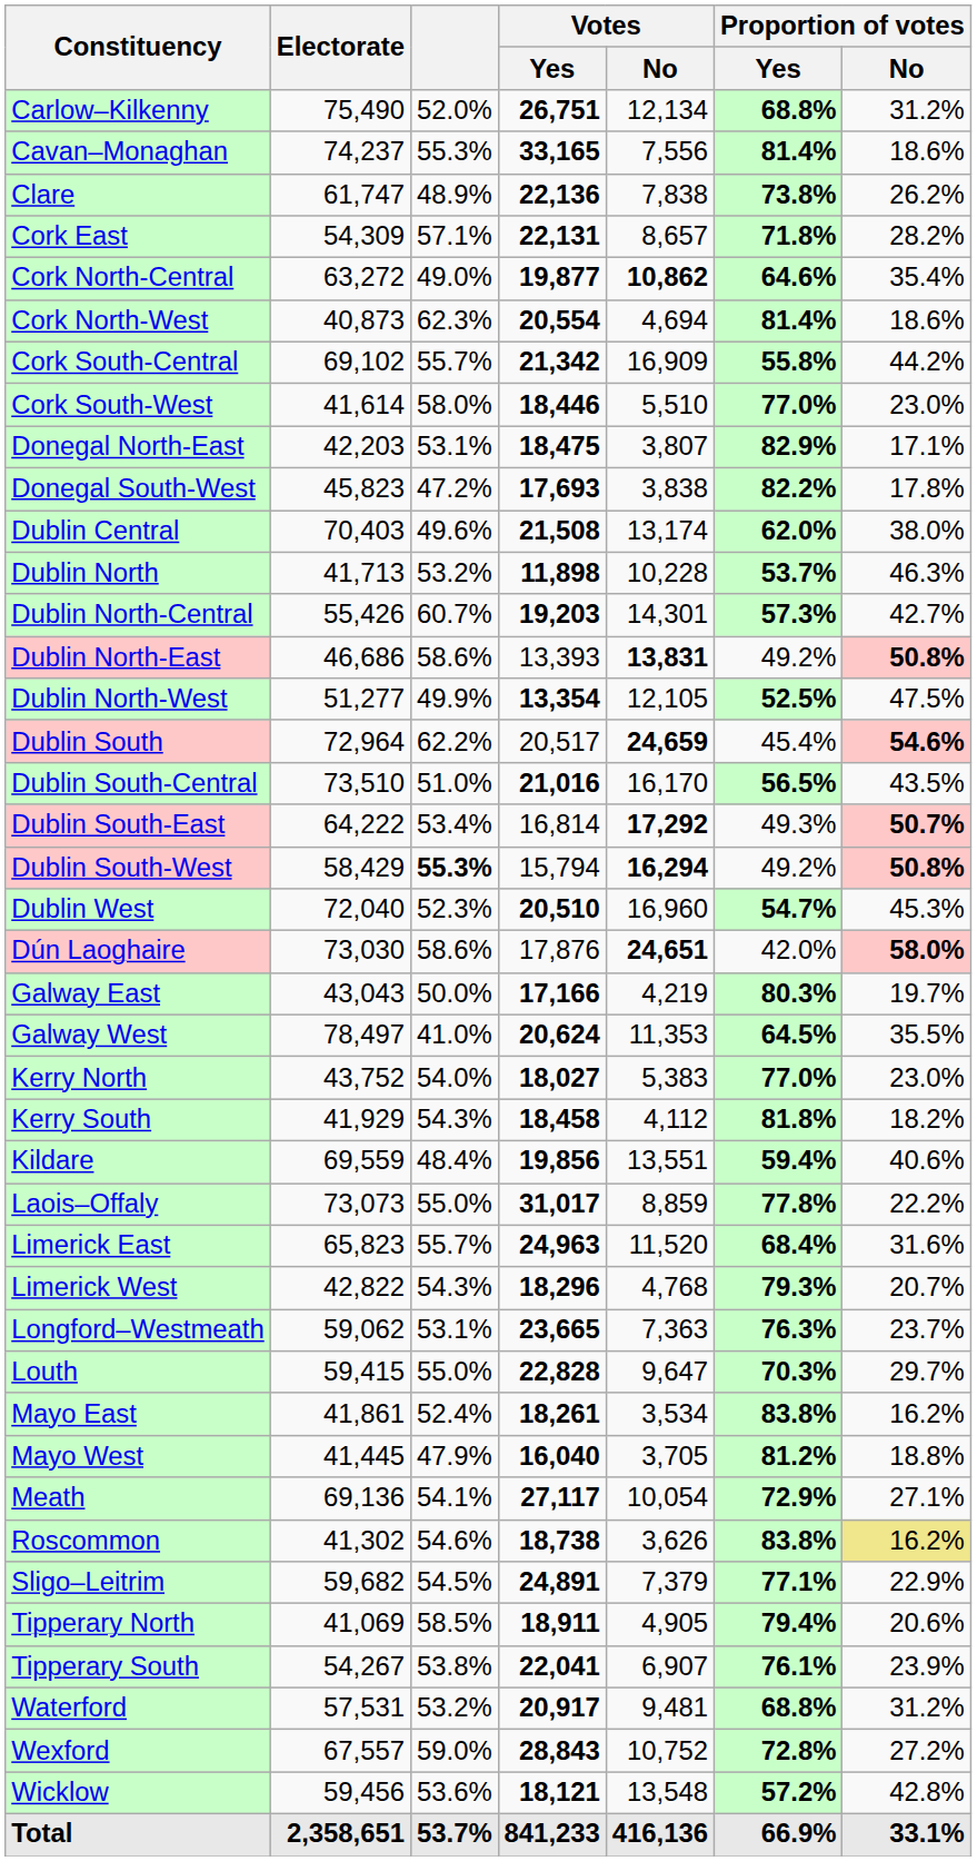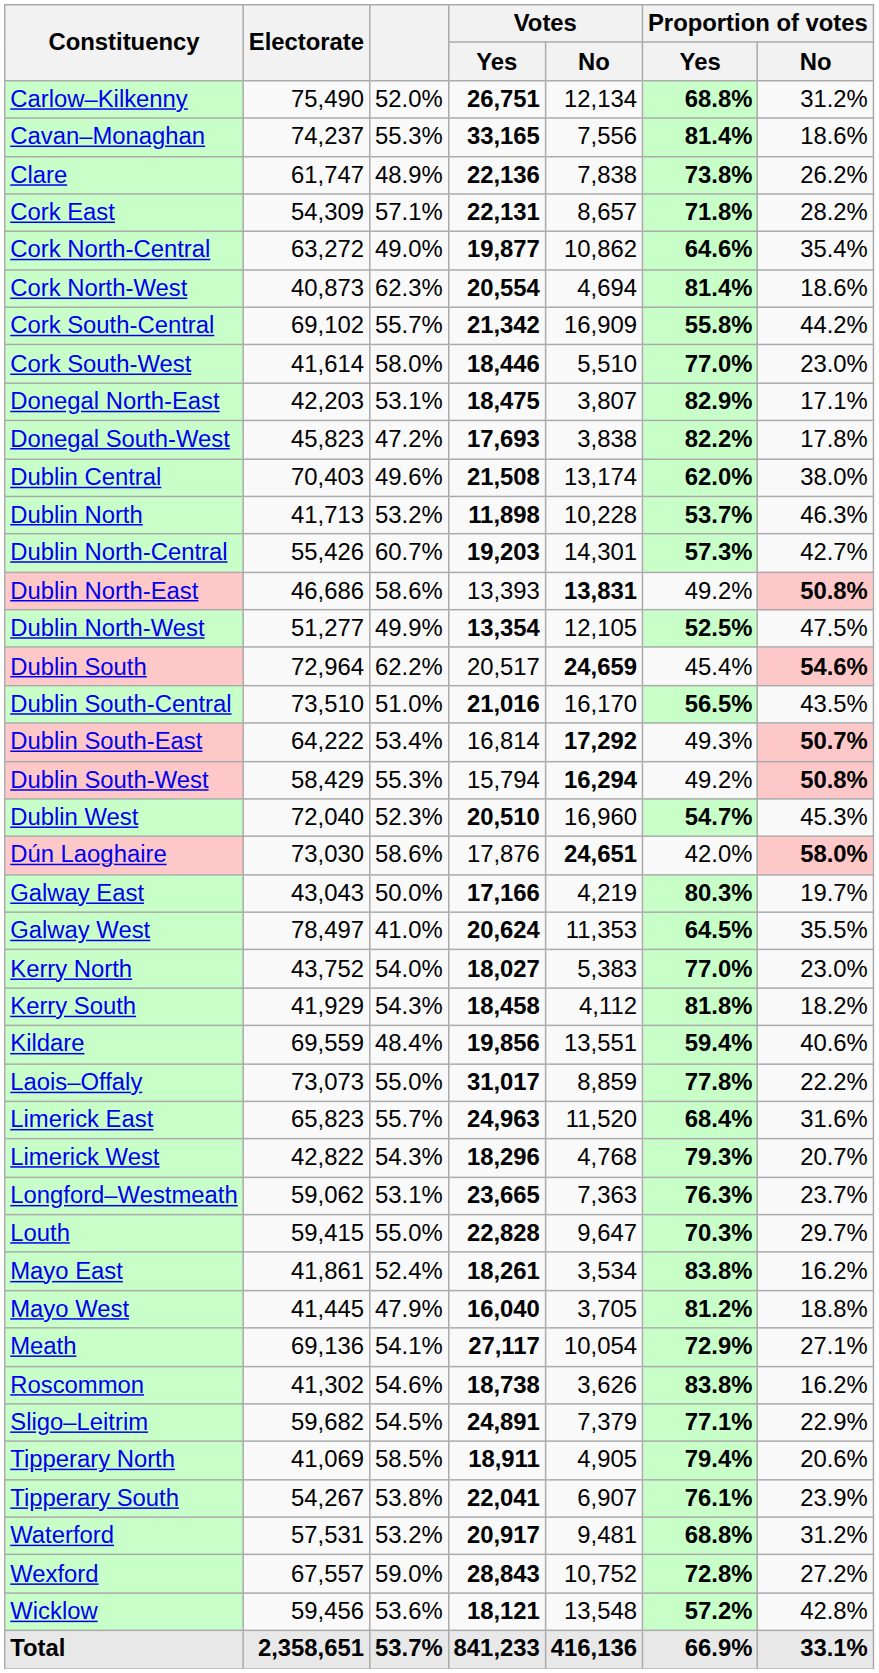Cork North-Central | Votes / No: bold -> normal
Dublin South-West | column 3: bold -> normal
Roscommon | Proportion of votes / No: khaki background -> no background
